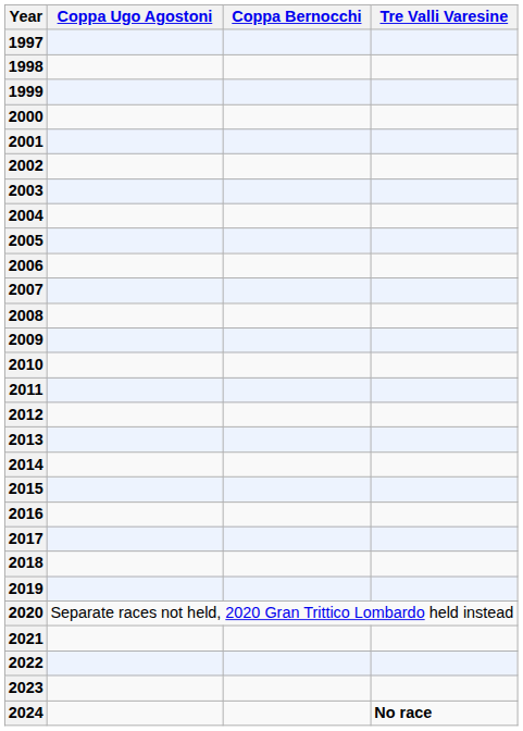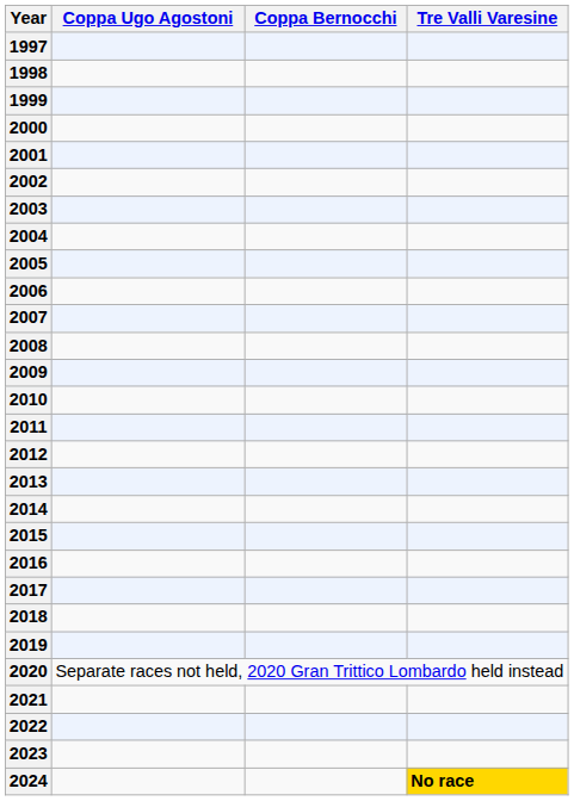2024 | Tre Valli Varesine: no background -> gold background
